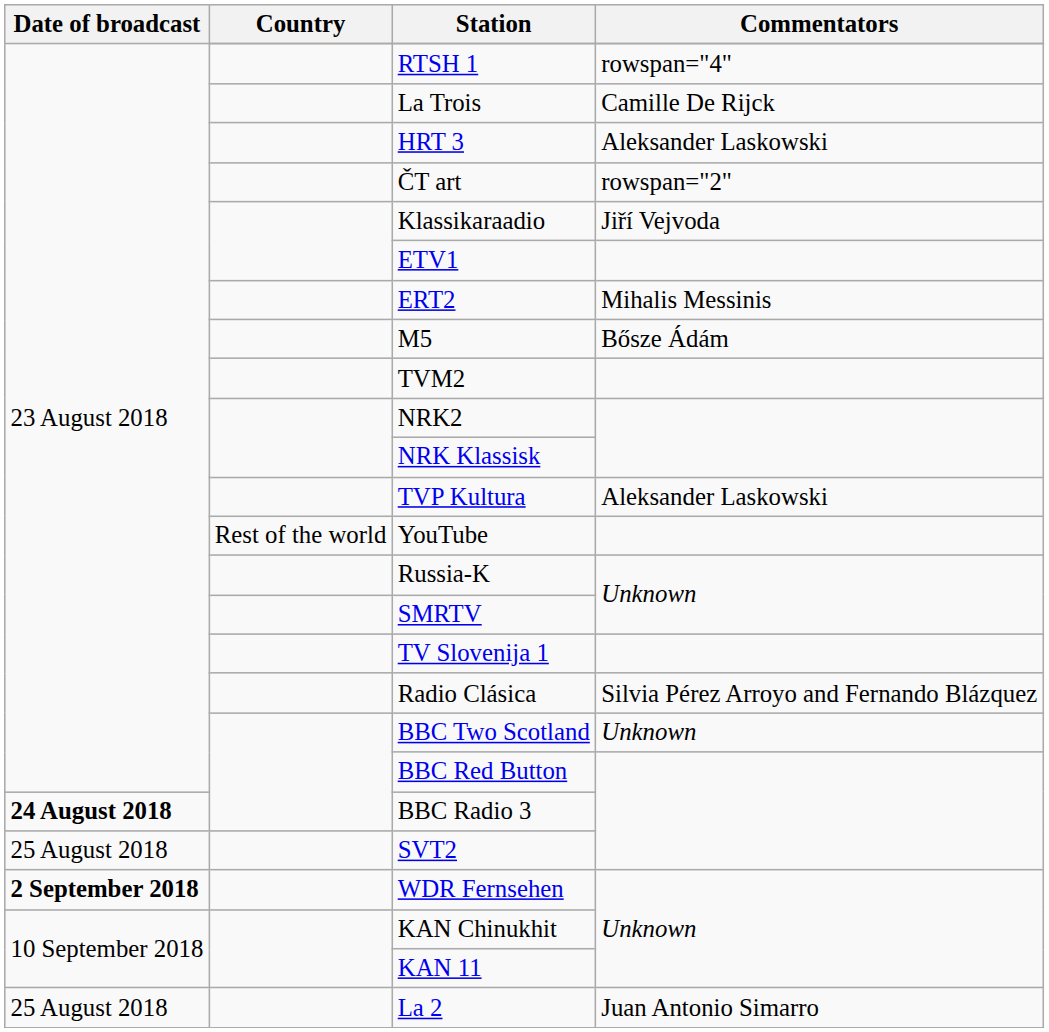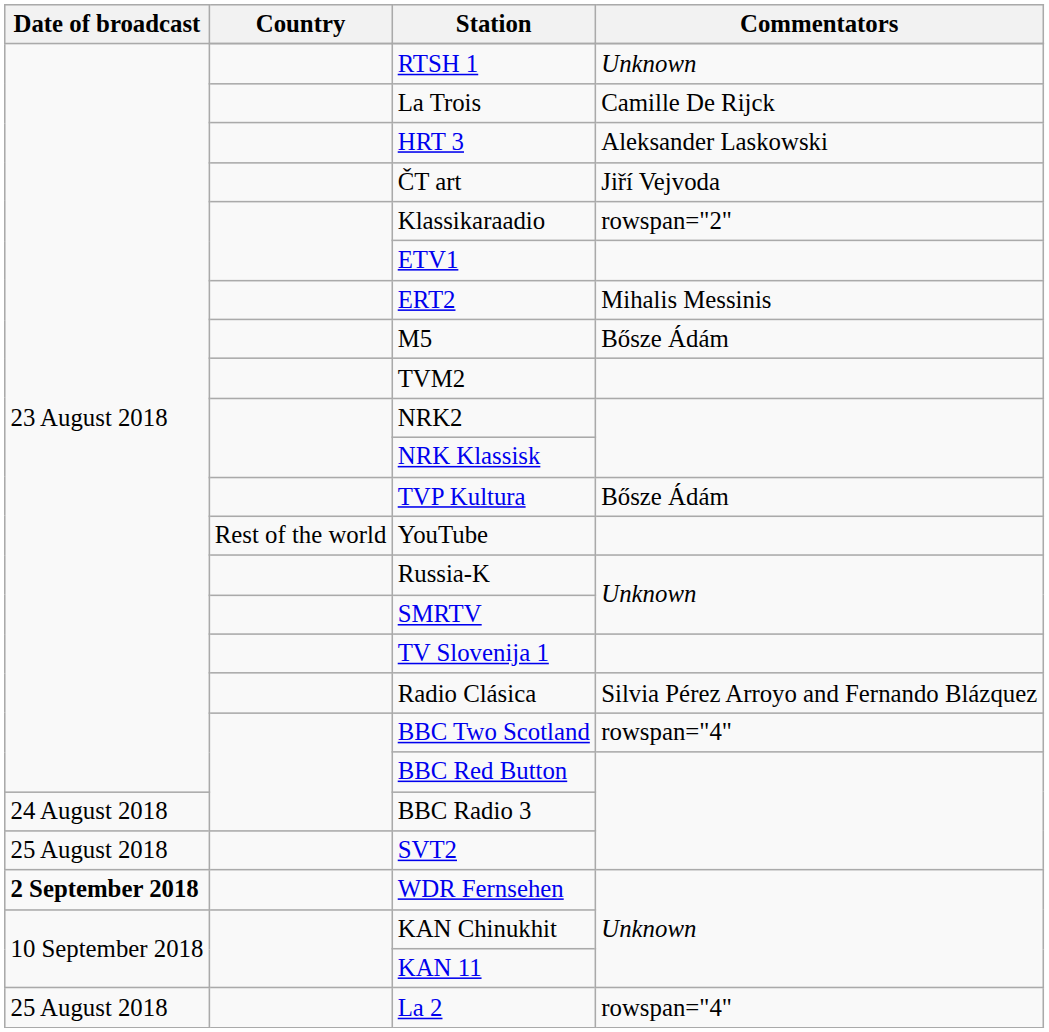RTSH 1 | Commentators: rowspan="4" -> Unknown
ČT art | Commentators: rowspan="2" -> Jiří Vejvoda
Klassikaraadio | Commentators: Jiří Vejvoda -> rowspan="2"
TVP Kultura | Commentators: Aleksander Laskowski -> Bősze Ádám
BBC Two Scotland | Commentators: Unknown -> rowspan="4"
BBC Radio 3 | Date of broadcast: bold -> normal
La 2 | Commentators: Juan Antonio Simarro -> rowspan="4"
